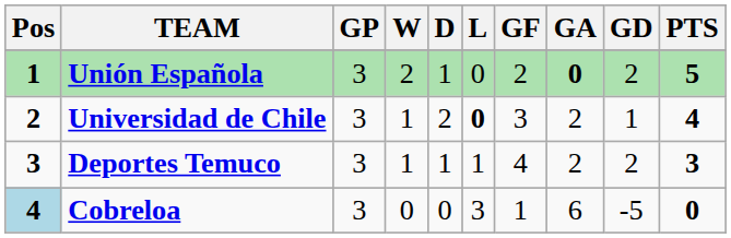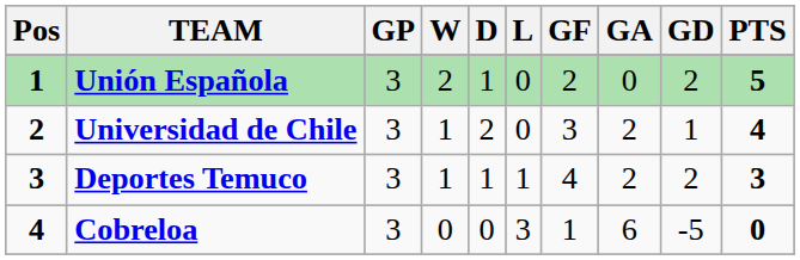Unión Española | GA: bold -> normal
Universidad de Chile | L: bold -> normal
Cobreloa | Pos: lightblue background -> no background
